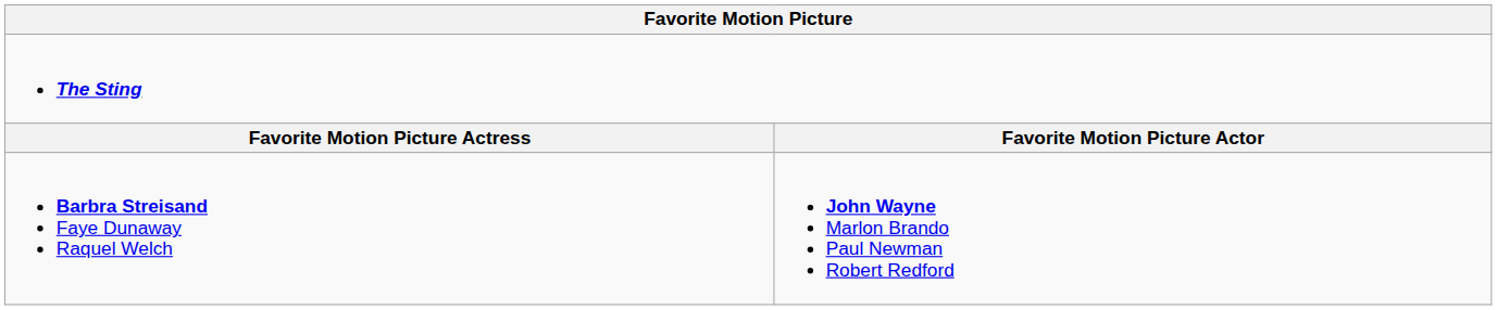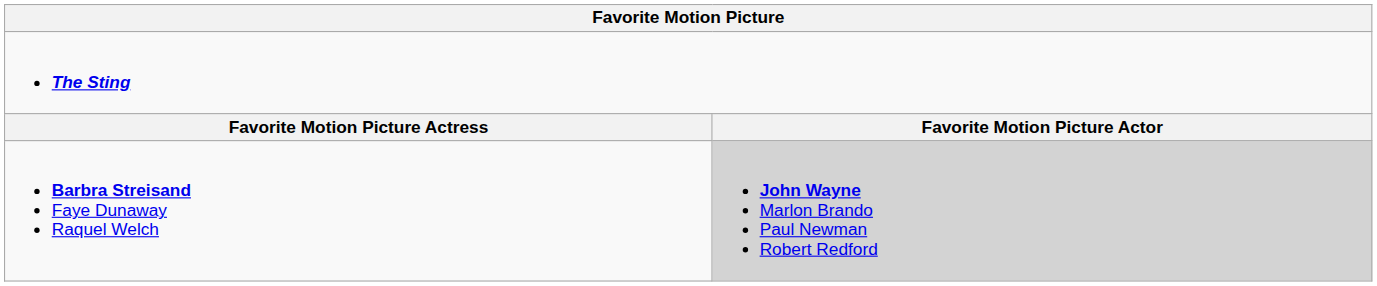Barbra Streisand Faye Dunaway Raquel Welch | column 2: no background -> lightgrey background
